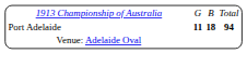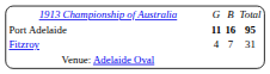Port Adelaide | column 3: 18 -> 16
Port Adelaide | column 4: 94 -> 95
+ row: Fitzroy | 4 | 7 | 31
